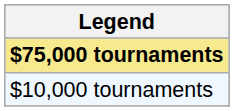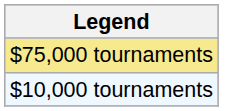row 2 | column 1: bold -> normal
